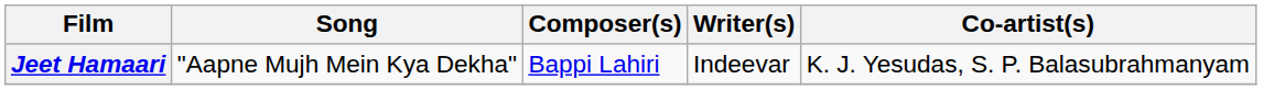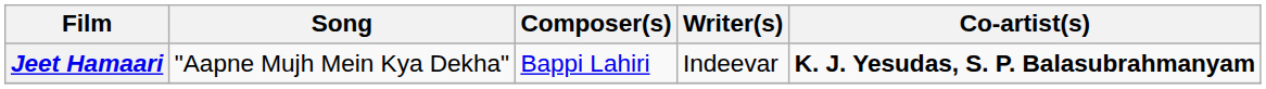Jeet Hamaari | Co-artist(s): normal -> bold
